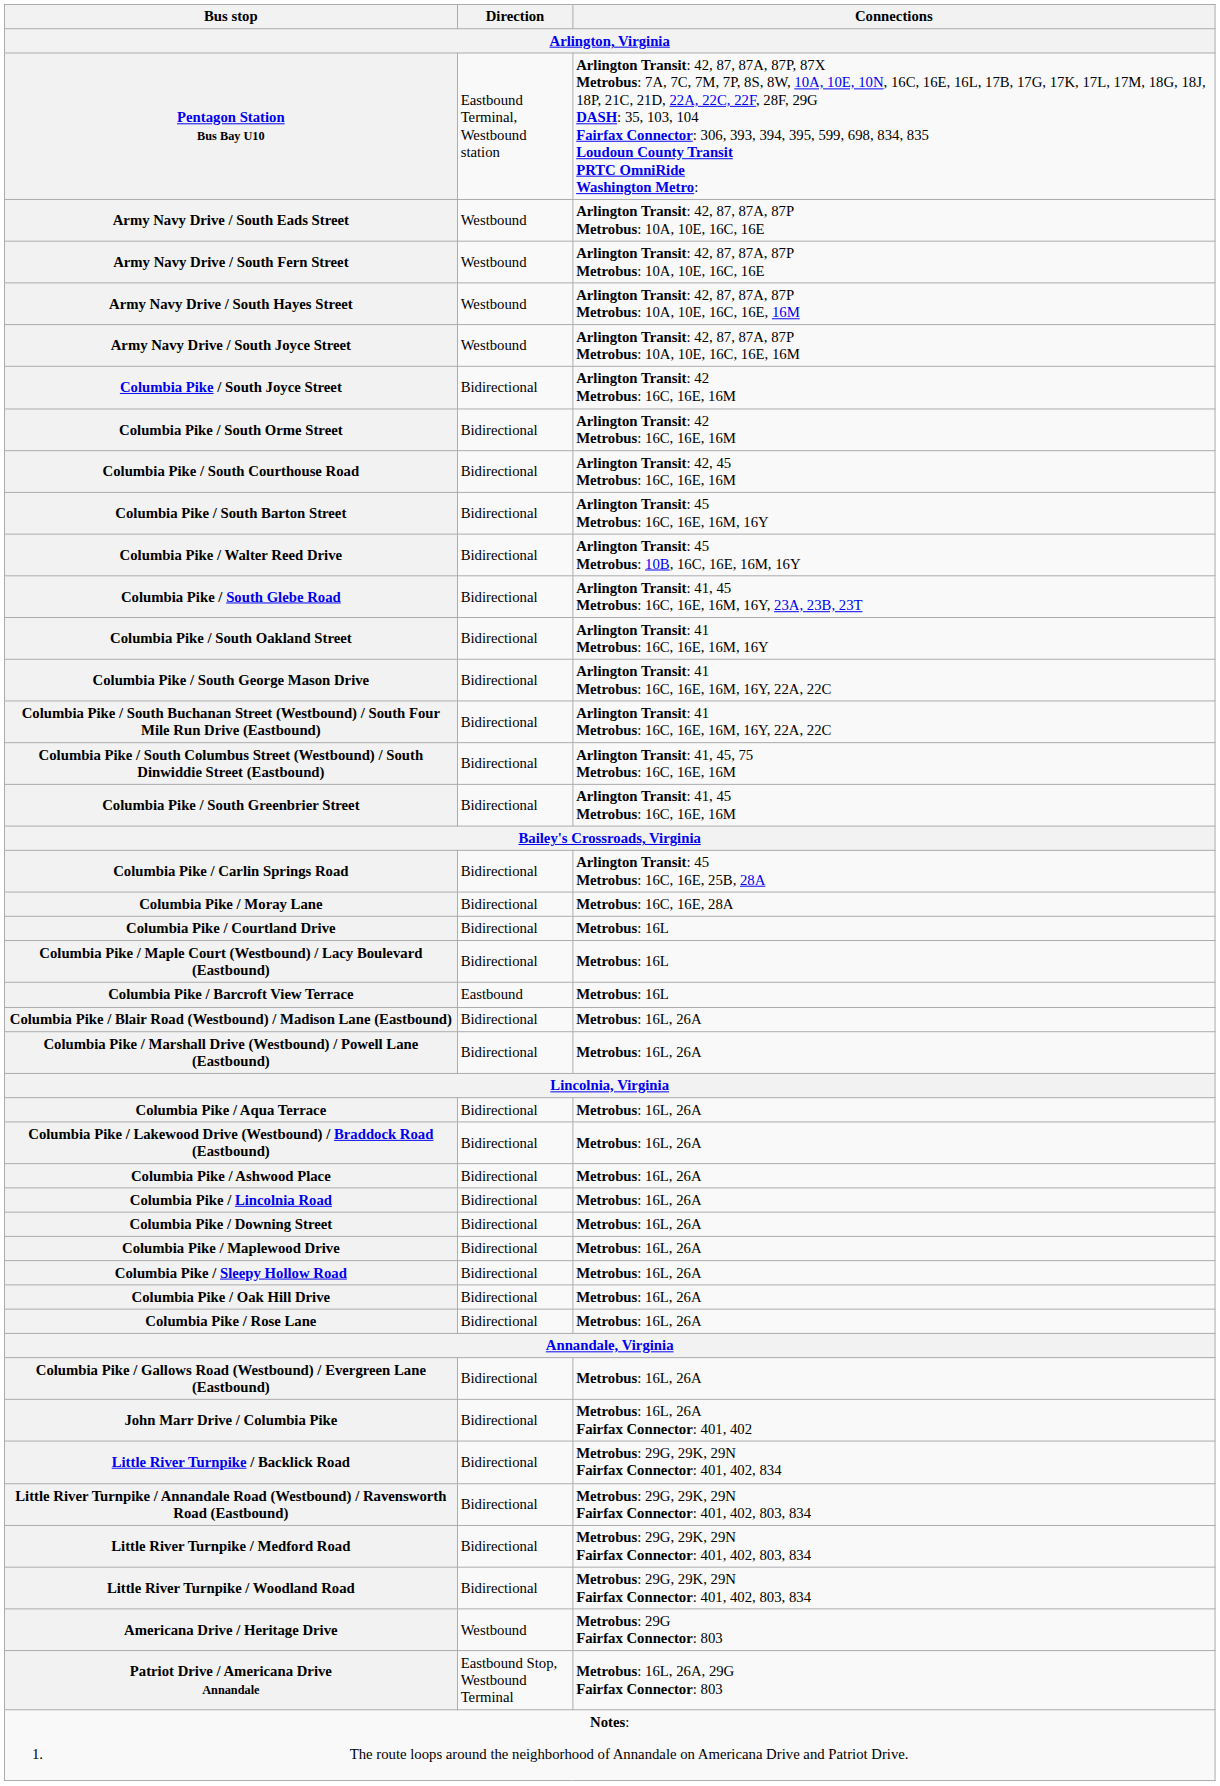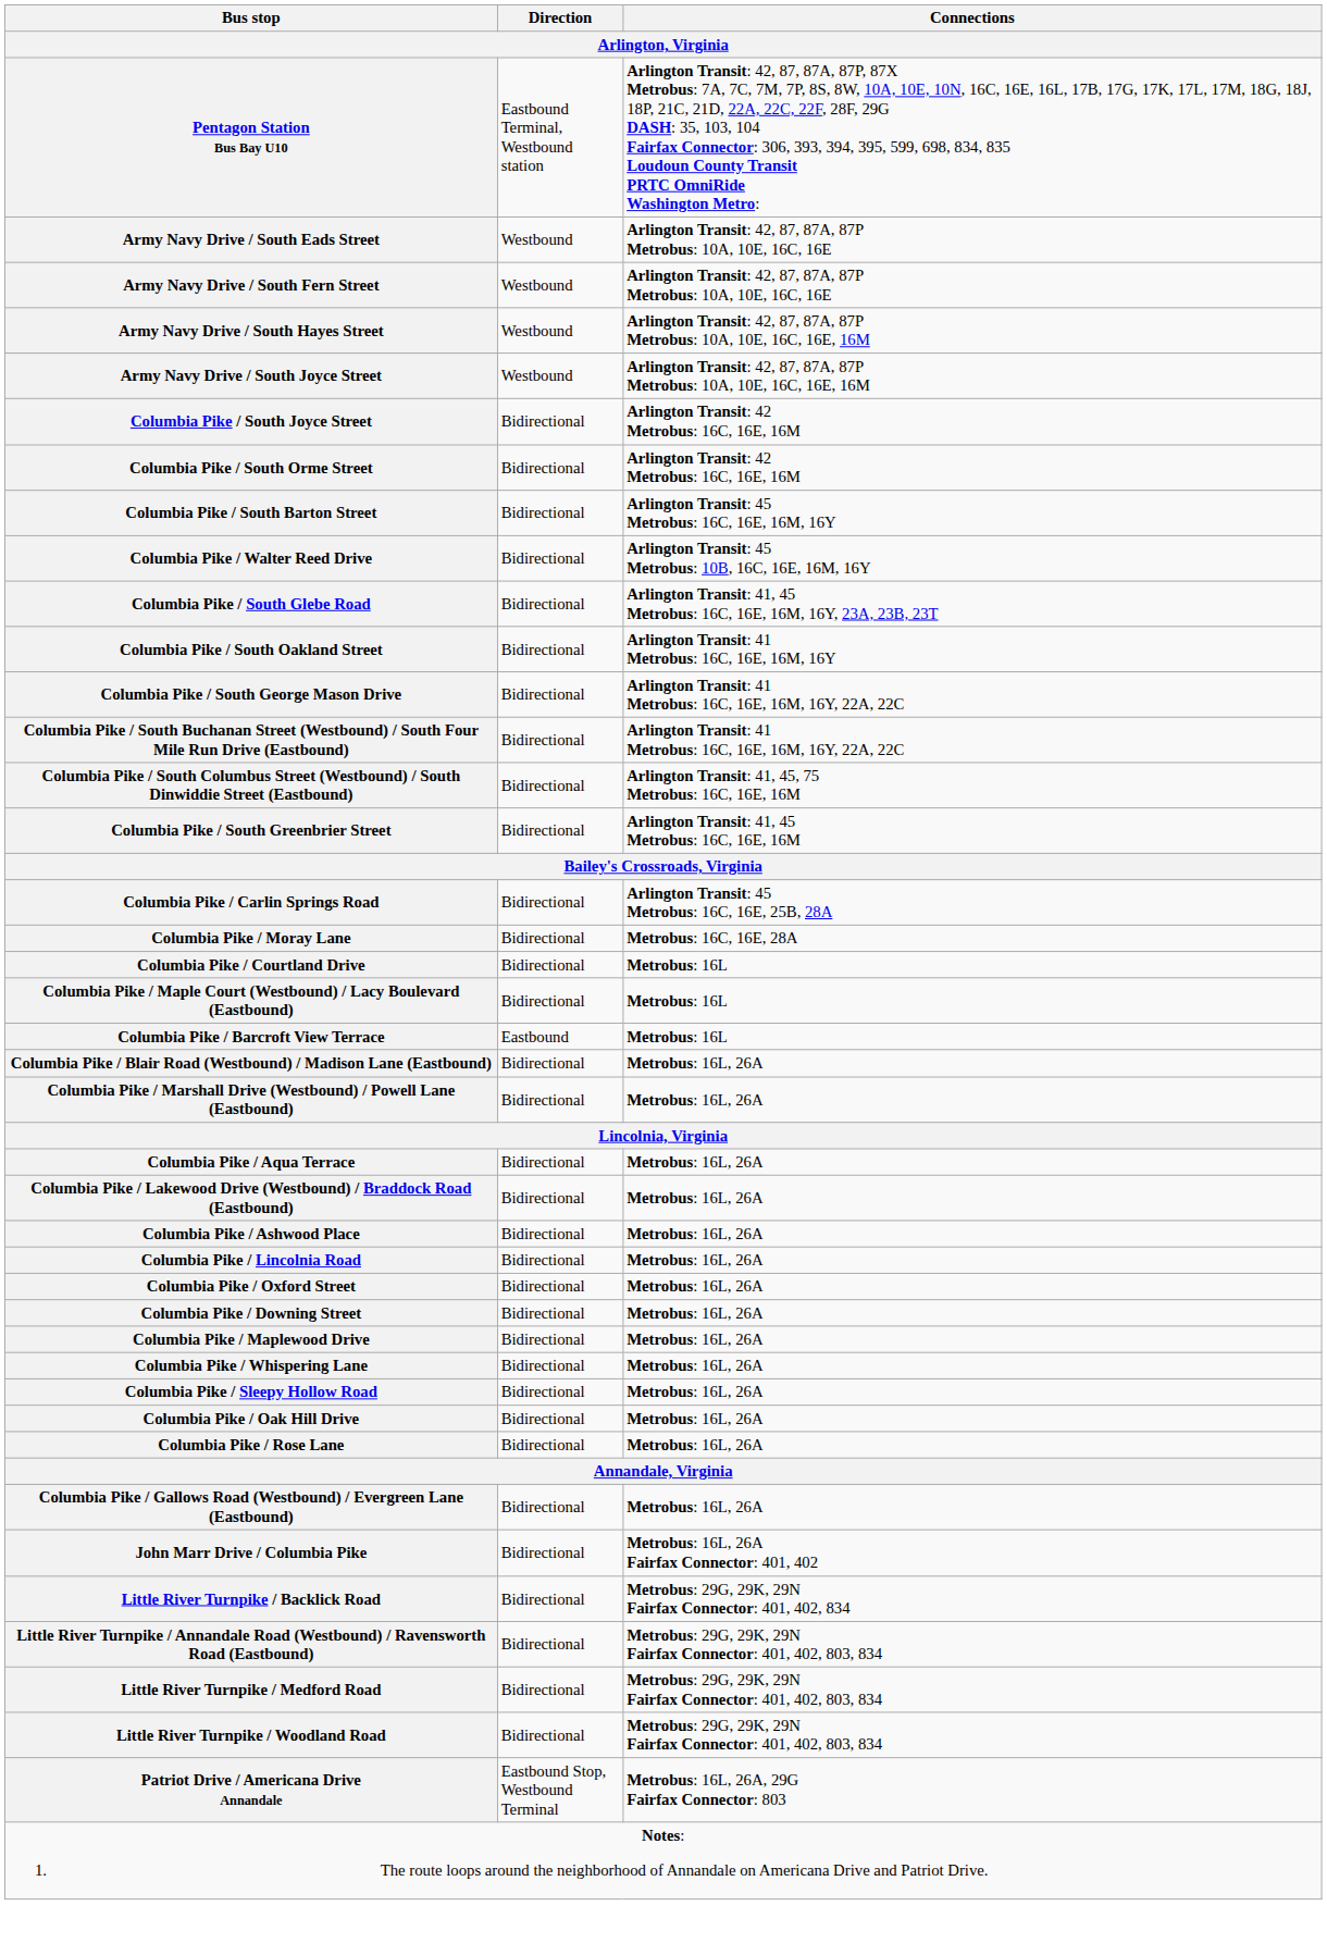- row: Columbia Pike / South Courthouse Road | Bidirectional | Arlington Transit: 42, 45 Metrobus: 16C, 16E, 16M
+ row: Columbia Pike / Oxford Street | Bidirectional | Metrobus: 16L, 26A
+ row: Columbia Pike / Whispering Lane | Bidirectional | Metrobus: 16L, 26A
- row: Americana Drive / Heritage Drive | Westbound | Metrobus: 29G Fairfax Connector: 803
